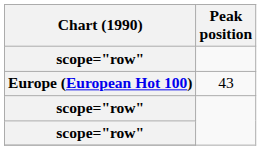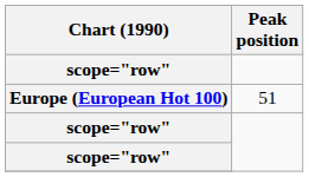Europe (European Hot 100) | Peak position: 43 -> 51
